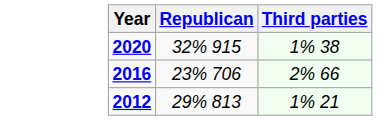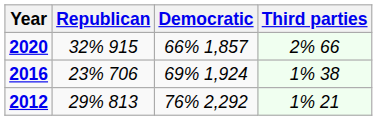+ column: Democratic | 66% 1,857 | 69% 1,924 | 76% 2,292
2020 | Third parties: 1% 38 -> 2% 66
2016 | Third parties: 2% 66 -> 1% 38
